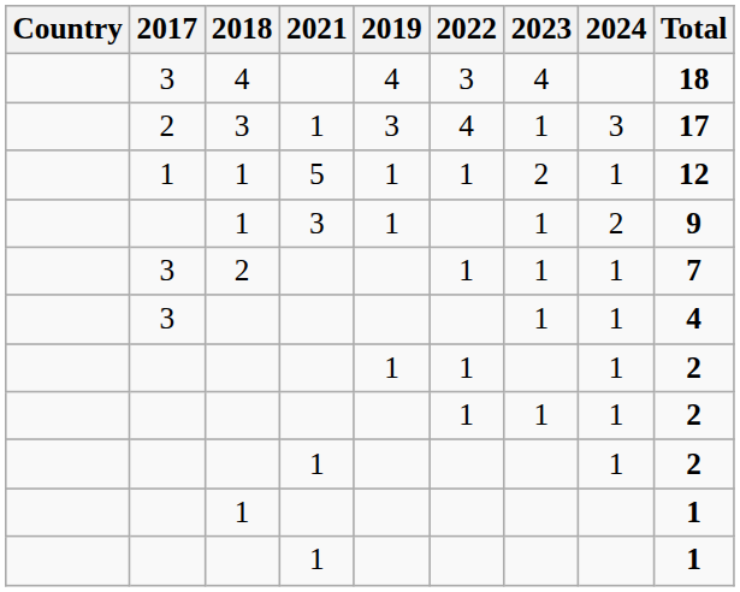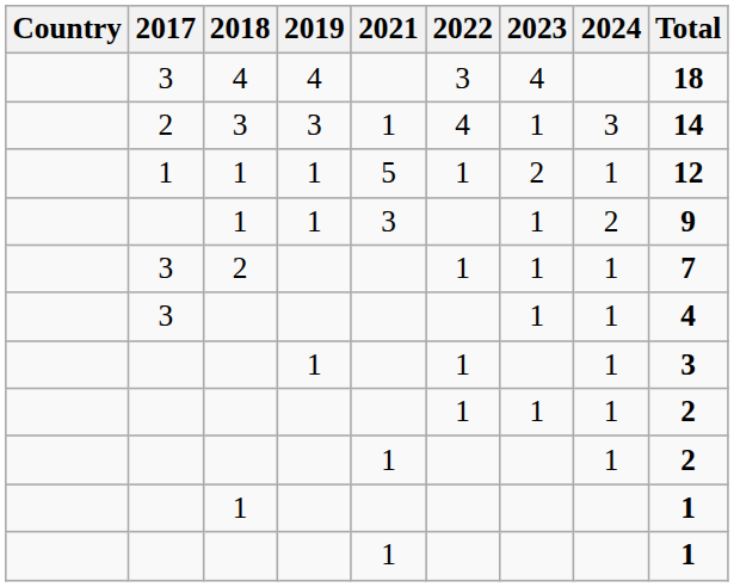columns swapped: 2019 <-> 2021
row 3 | Total: 17 -> 14
row 8 | Total: 2 -> 3
